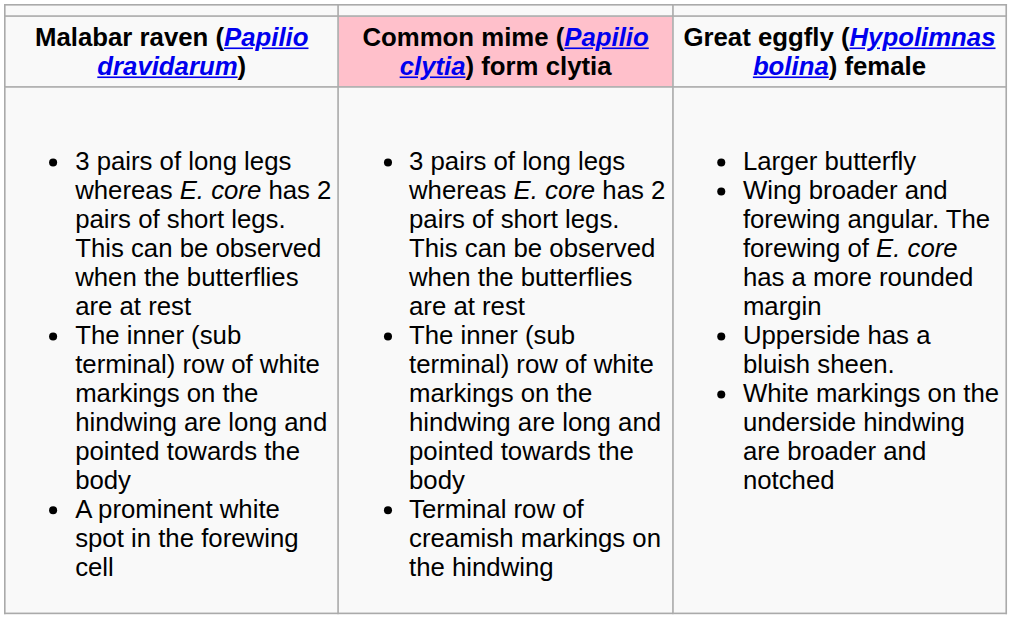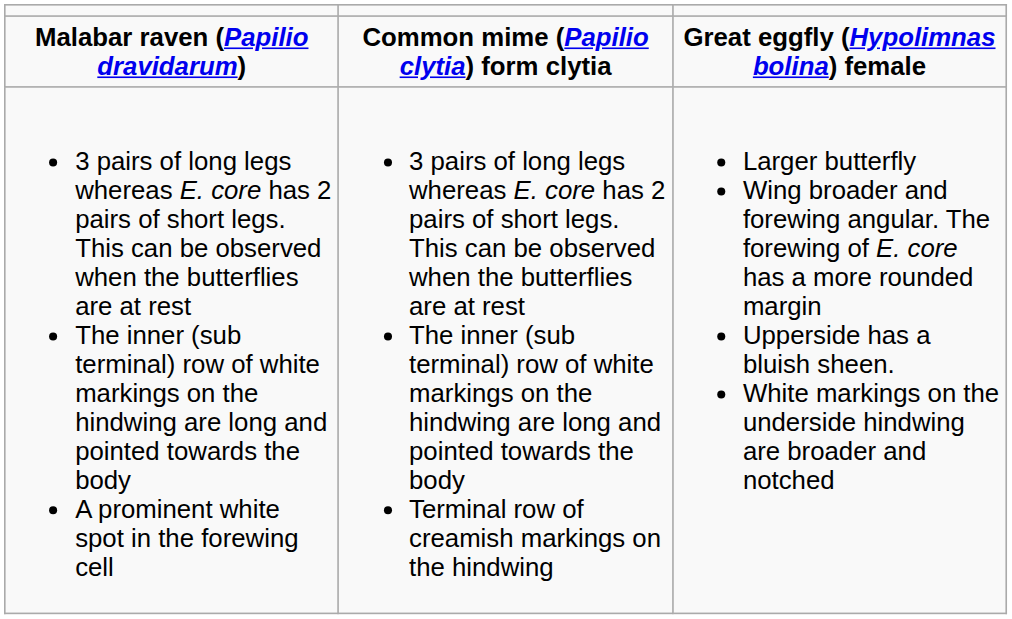Malabar raven (Papilio dravidarum) | column 2: pink background -> no background
